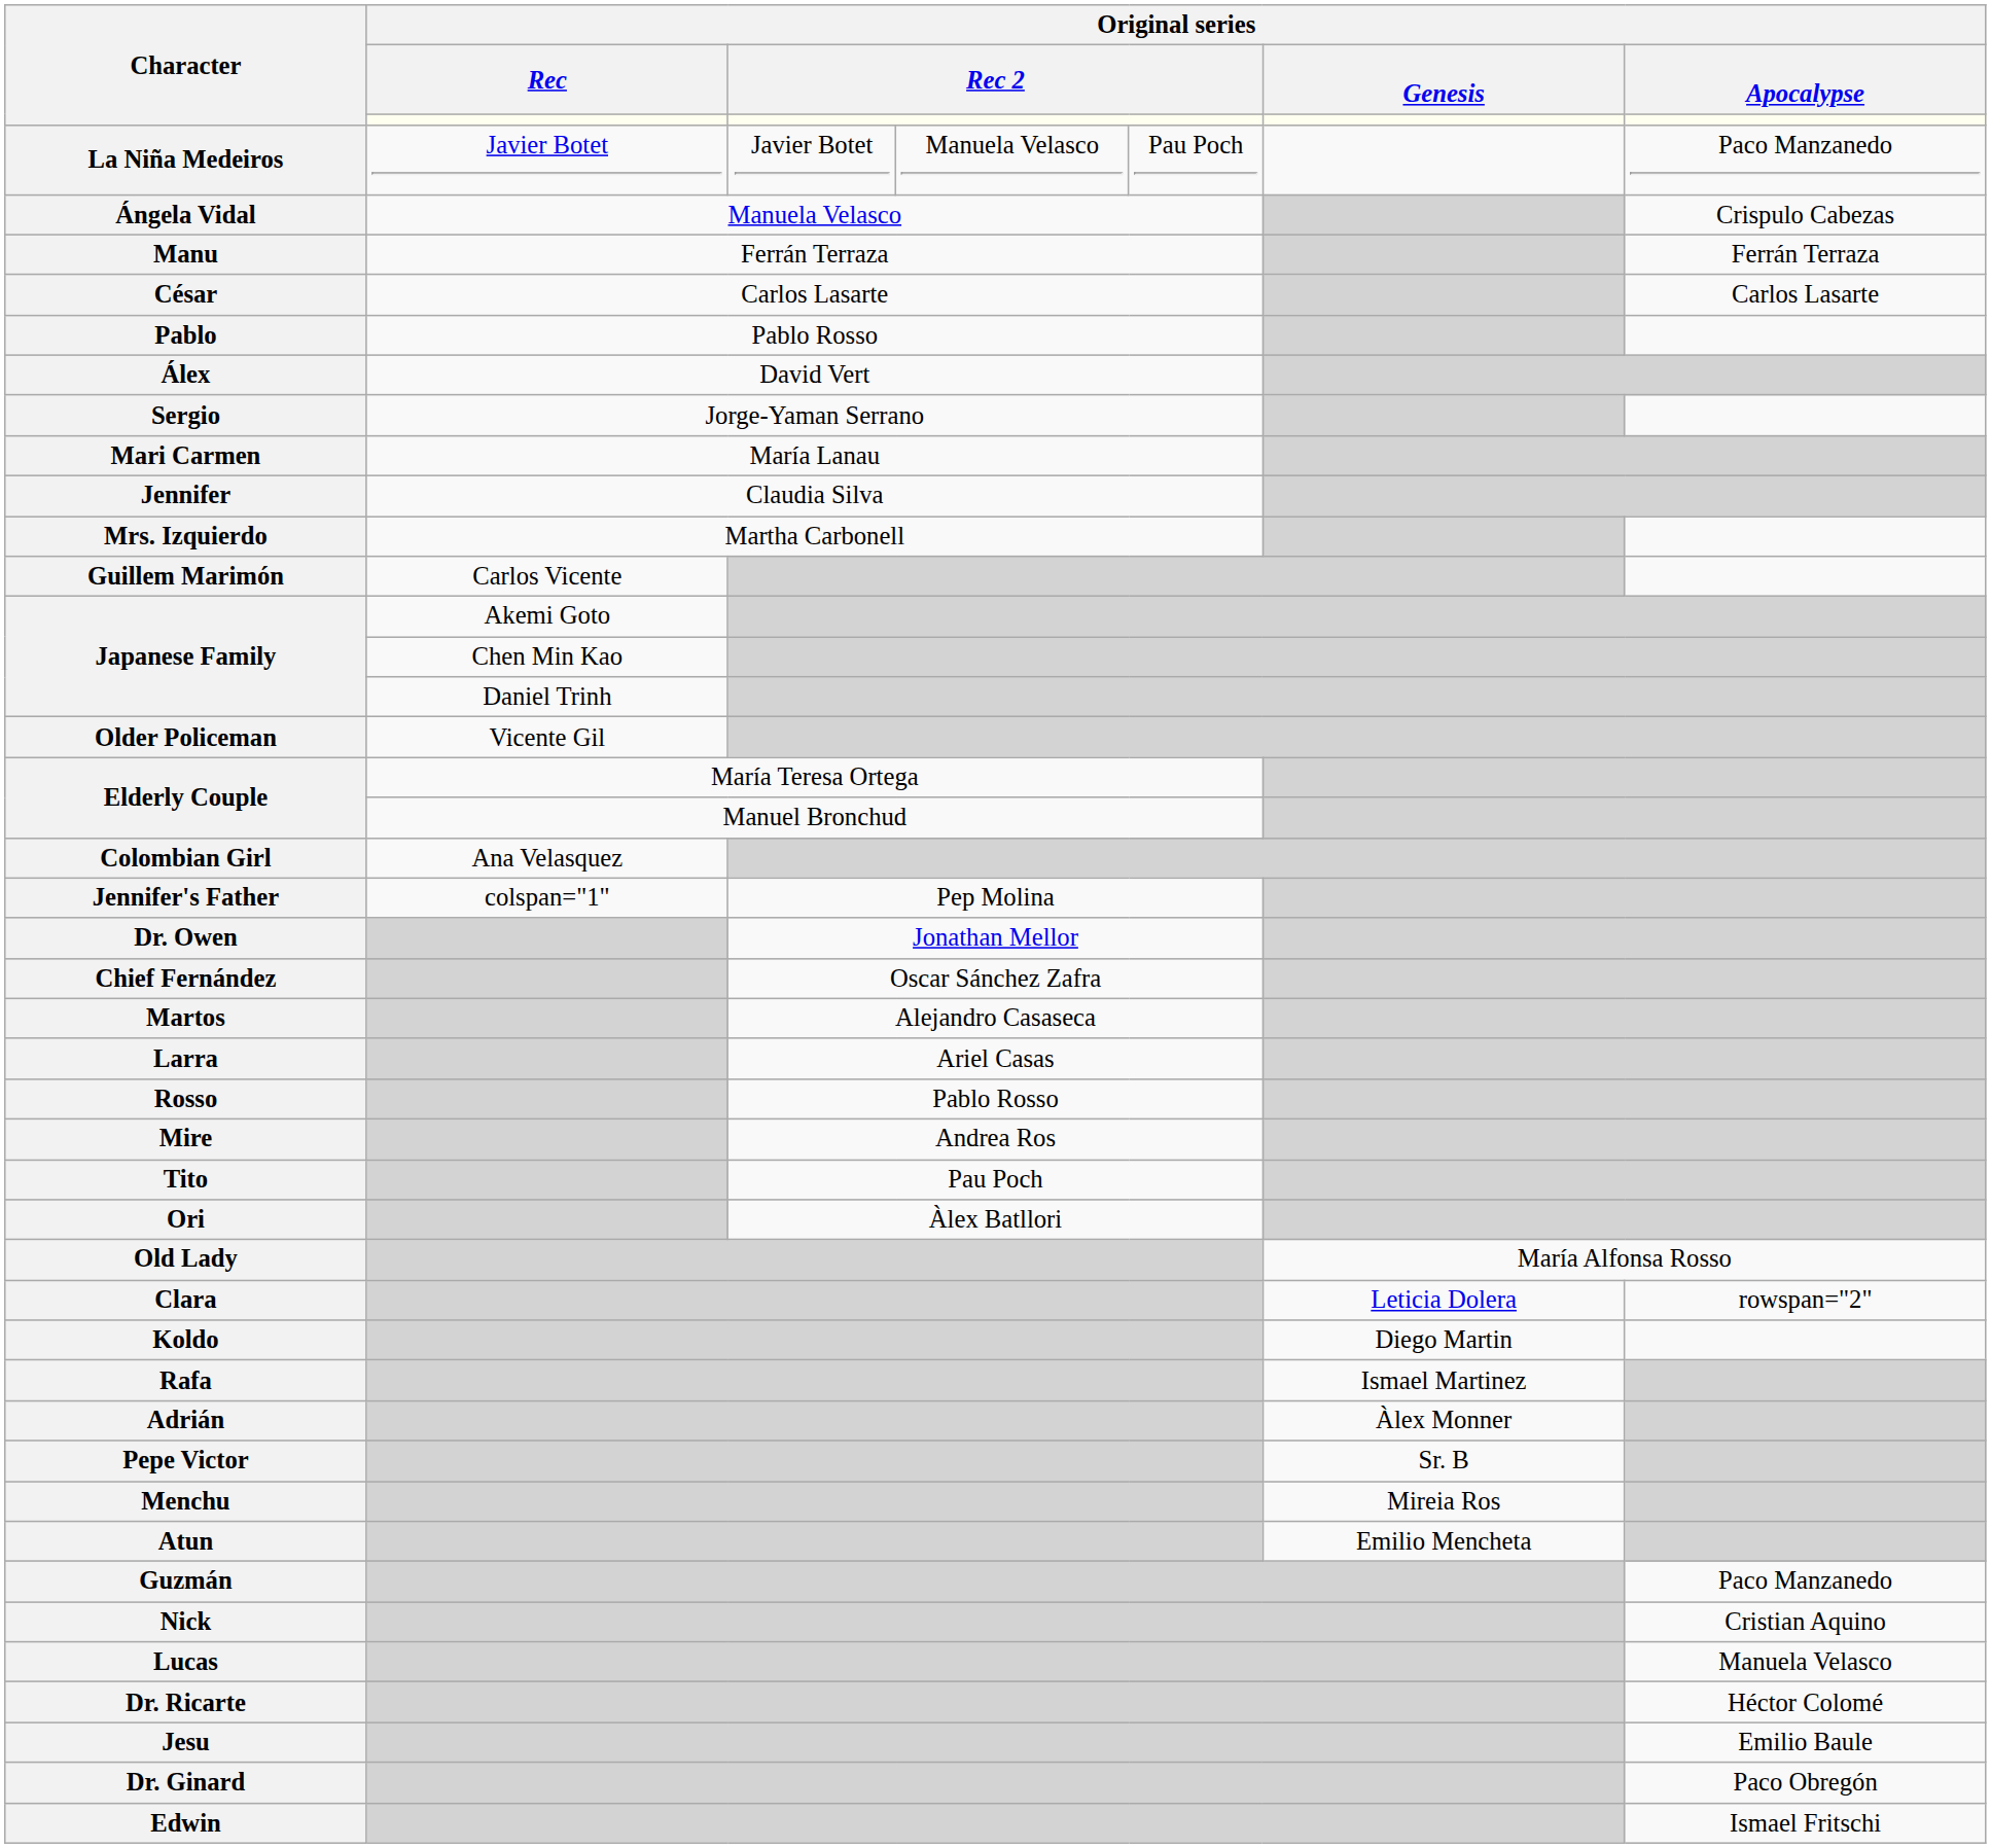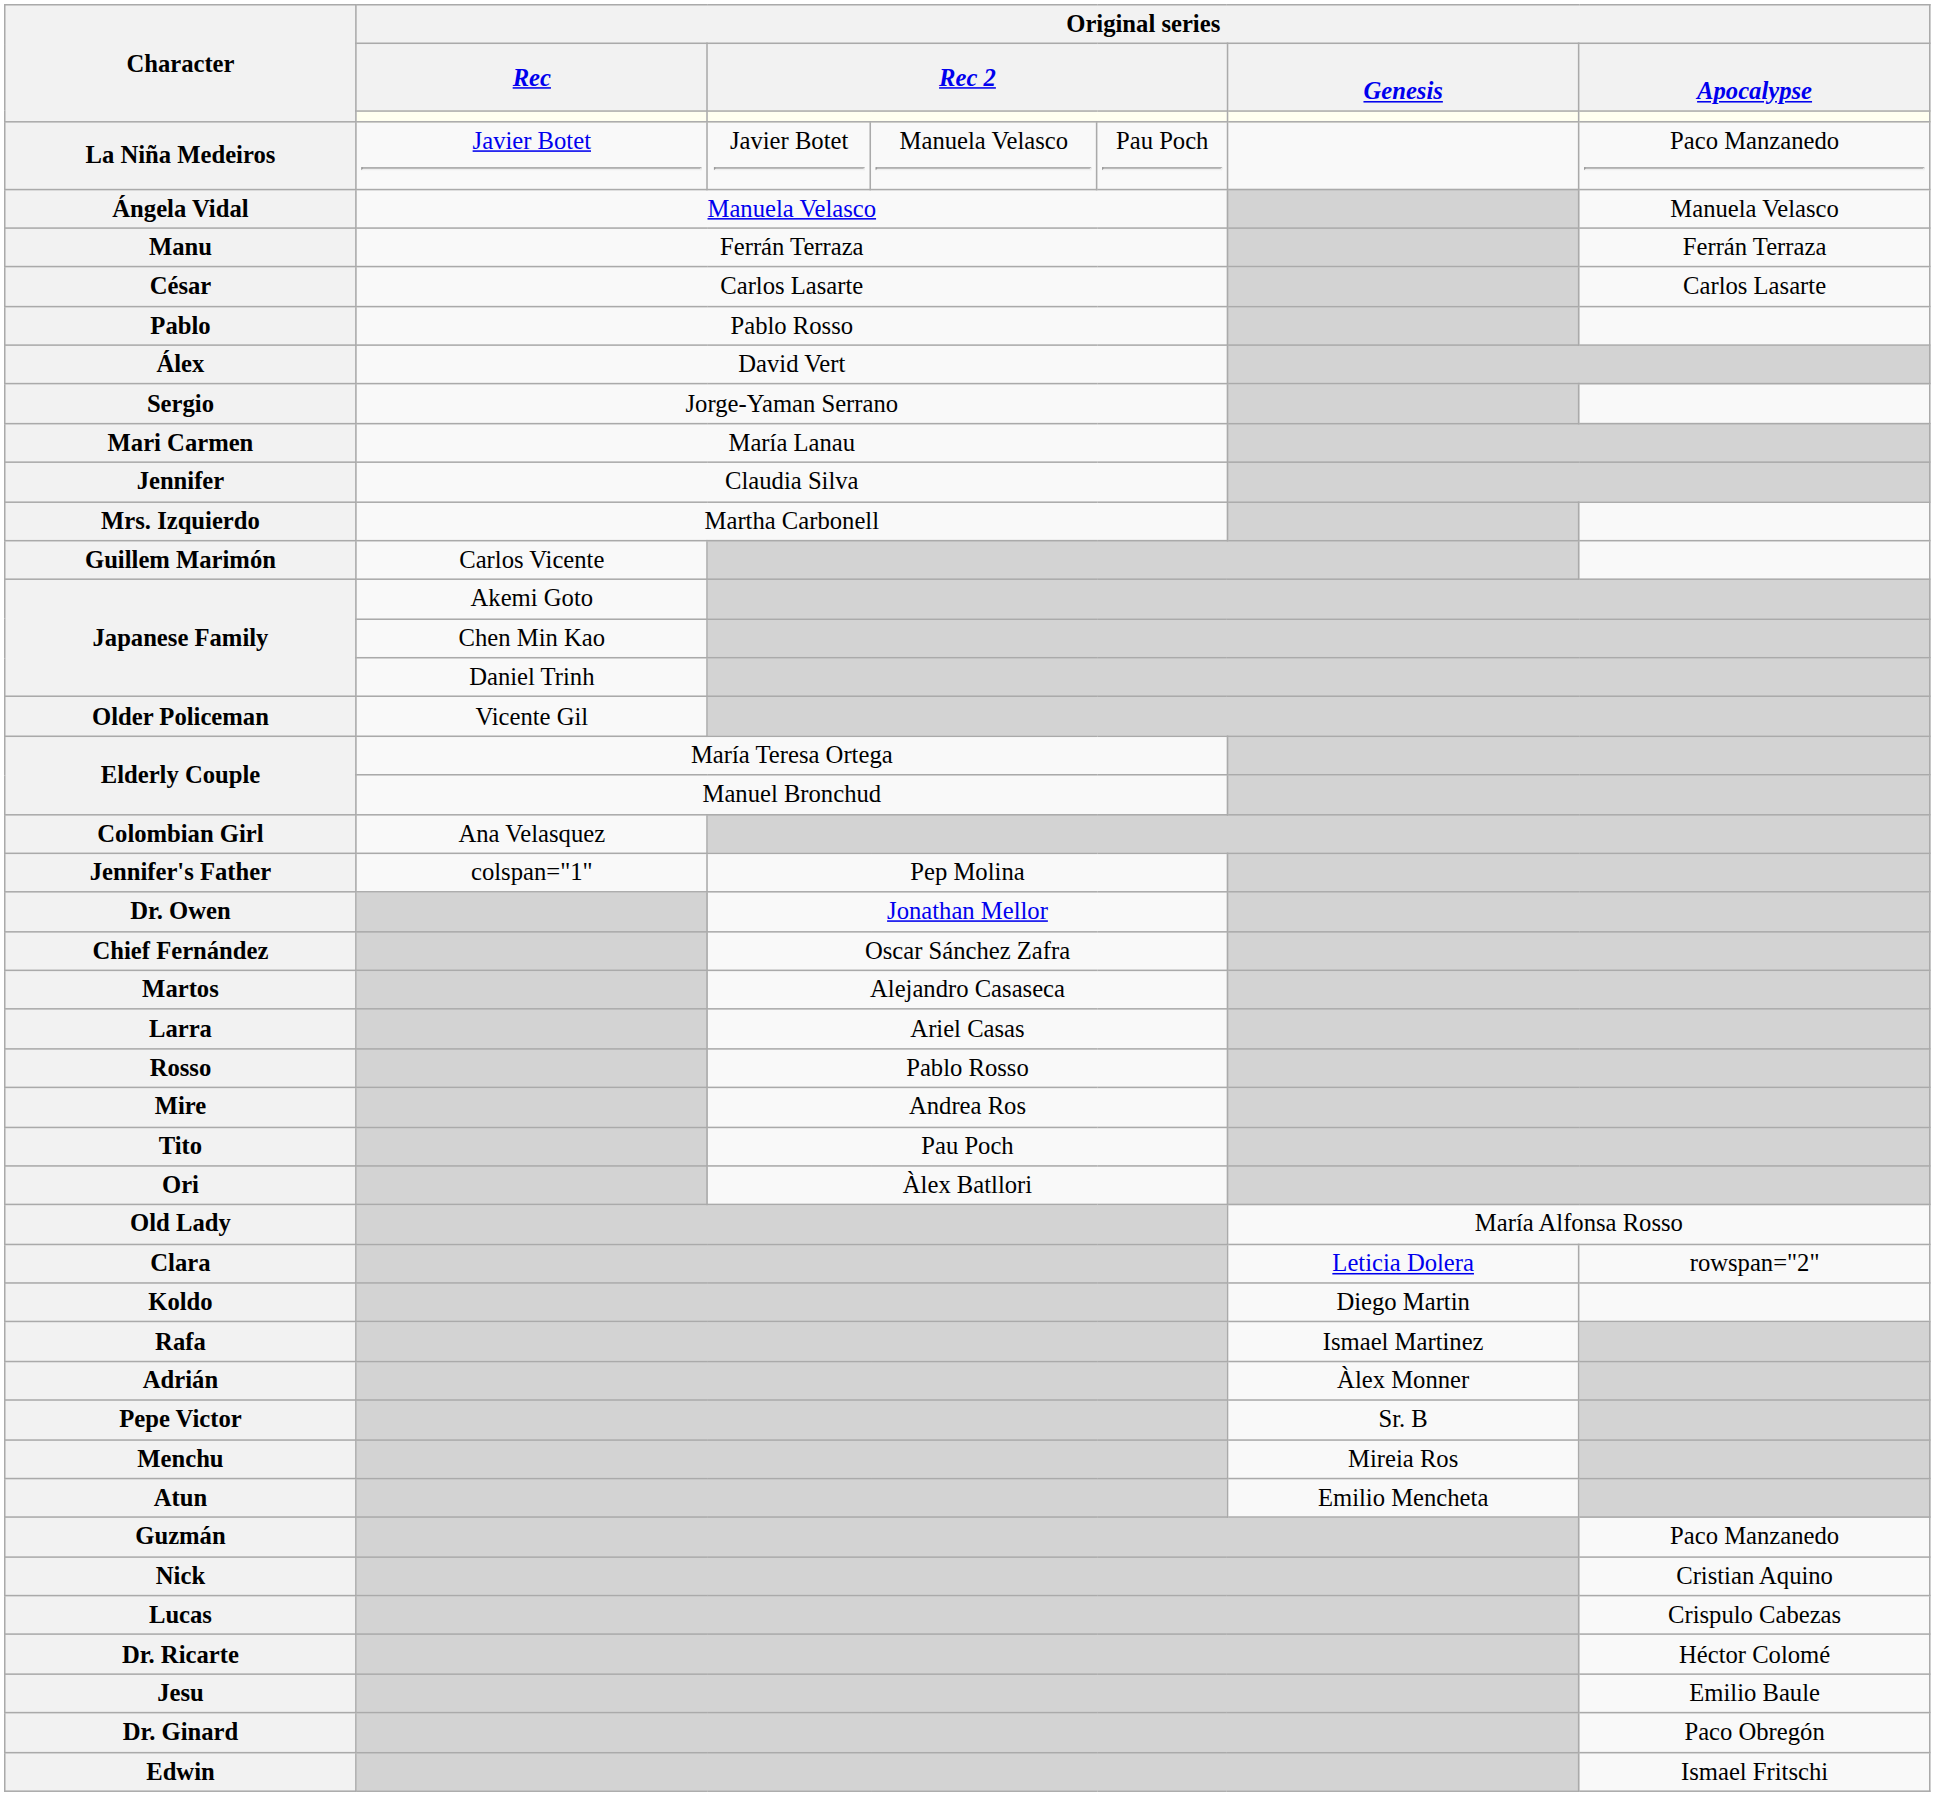Ángela Vidal | Original series / Apocalypse: Crispulo Cabezas -> Manuela Velasco
Lucas | Original series / Apocalypse: Manuela Velasco -> Crispulo Cabezas
